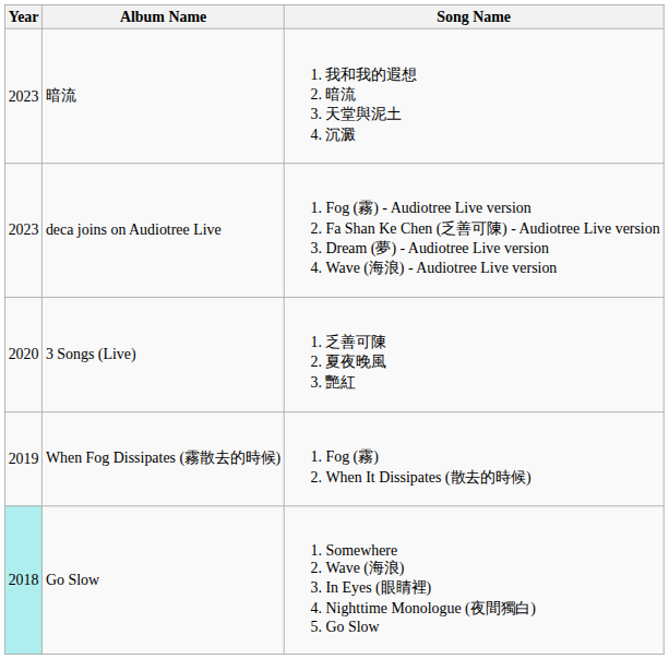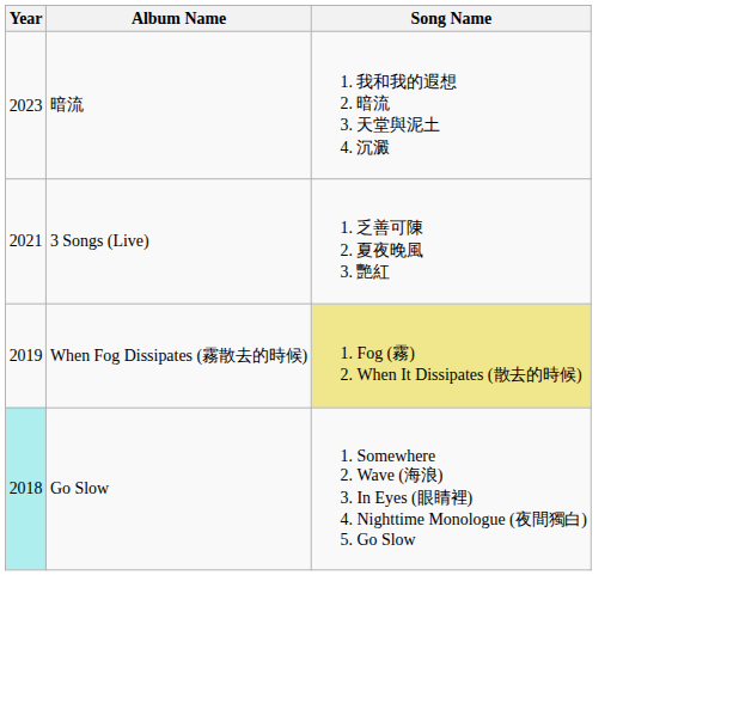- row: 2023 | deca joins on Audiotree Live | Fog (霧) - Audiotree Live version Fa Shan Ke Chen (乏善可陳) - Audiotree Live version Dream (夢) - Audiotree Live version Wave (海浪) - Audiotree Live version
3 Songs (Live) | Year: 2020 -> 2021
When Fog Dissipates (霧散去的時候) | Song Name: no background -> khaki background
